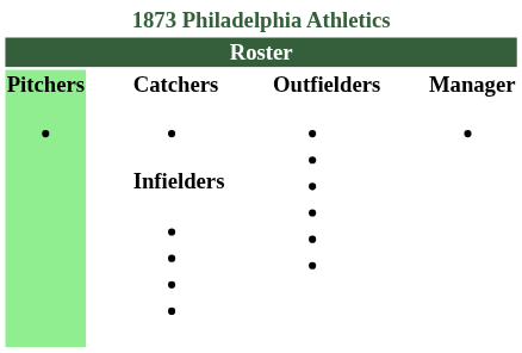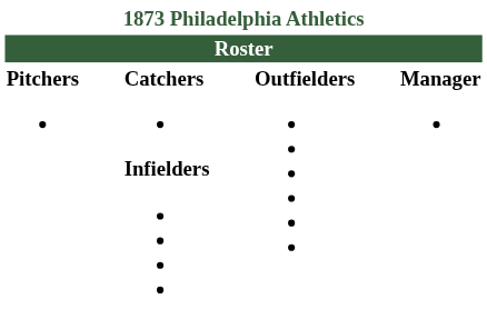Pitchers | column 1: lightgreen background -> no background
